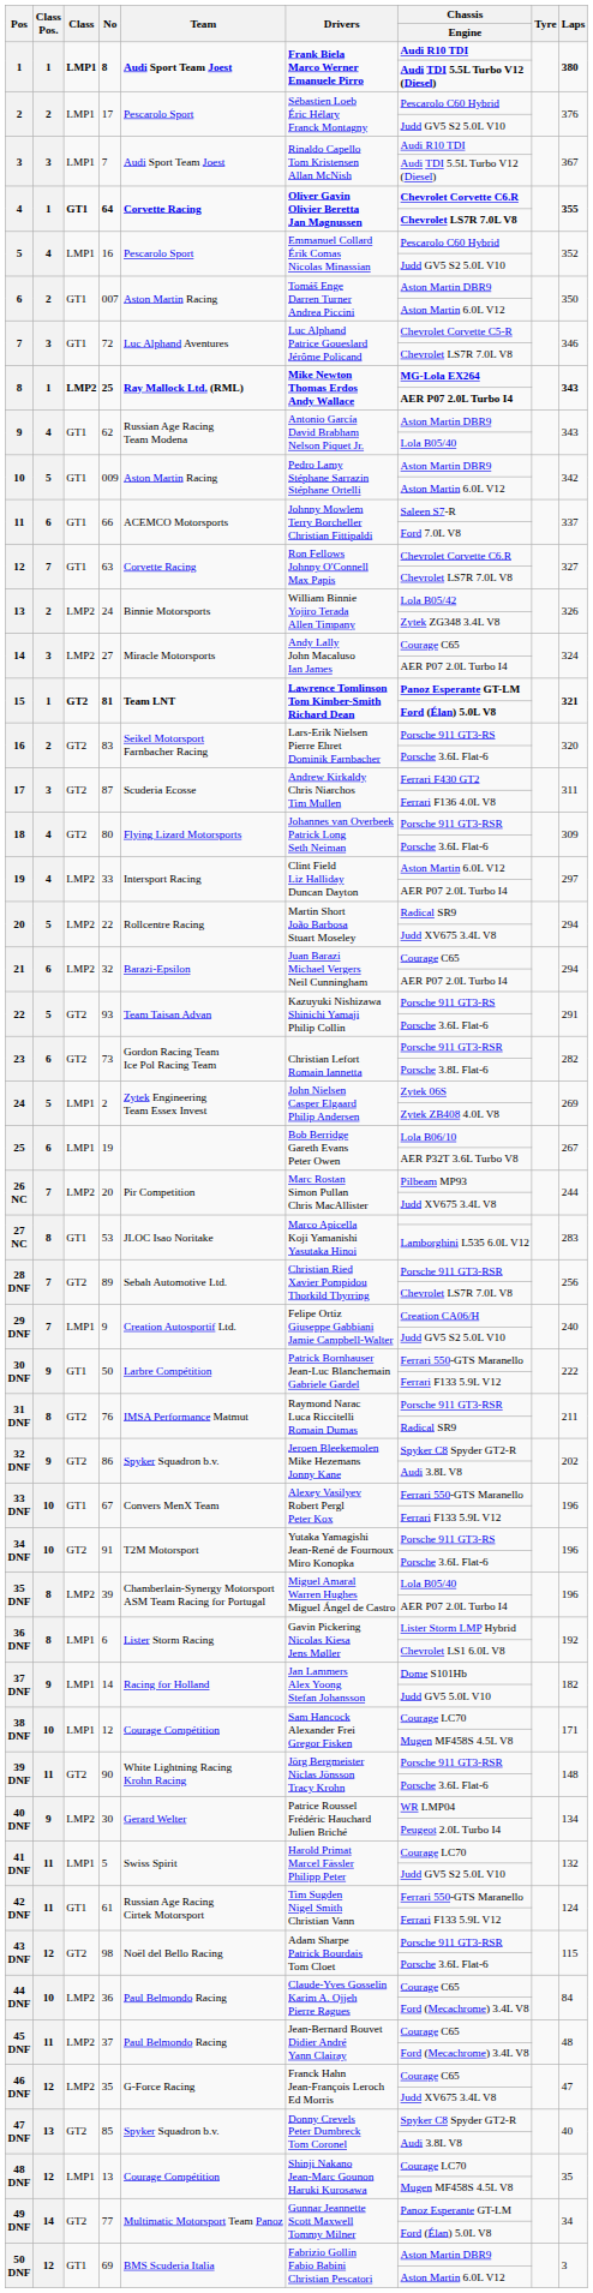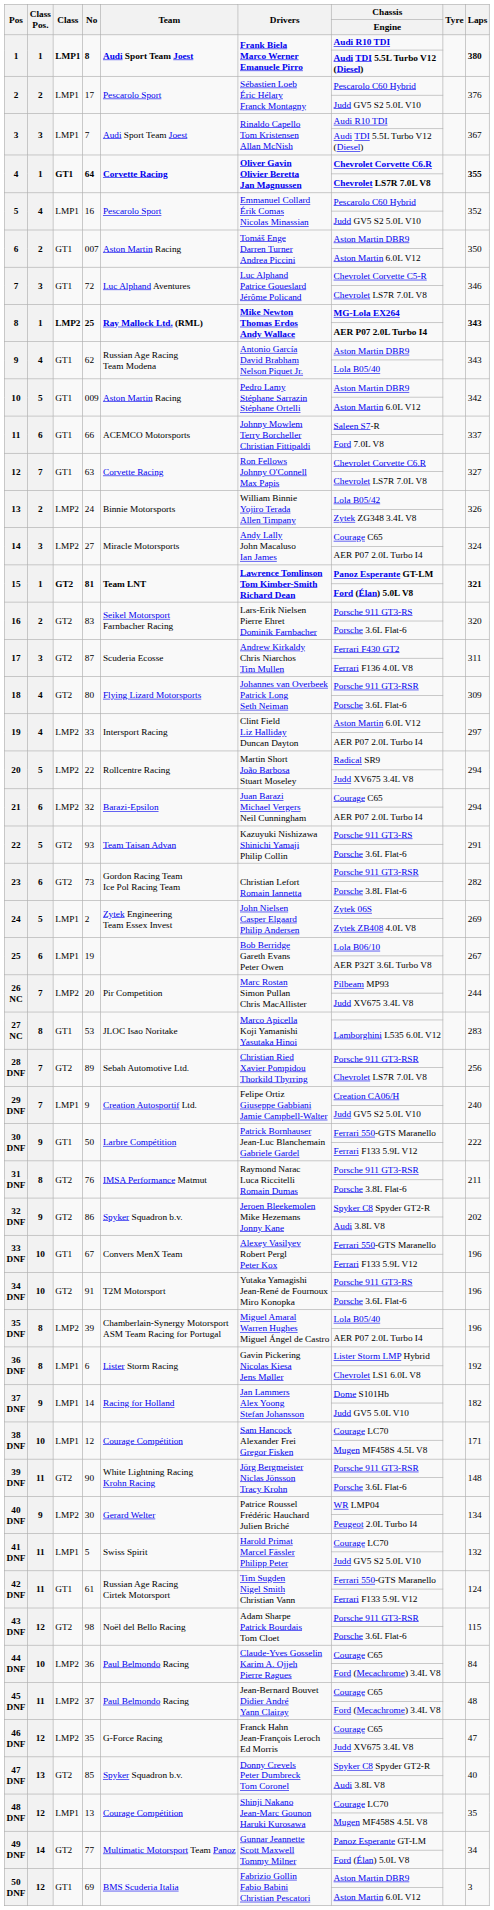row 64 | Chassis / Engine: Radical SR9 -> Porsche 3.8L Flat-6
